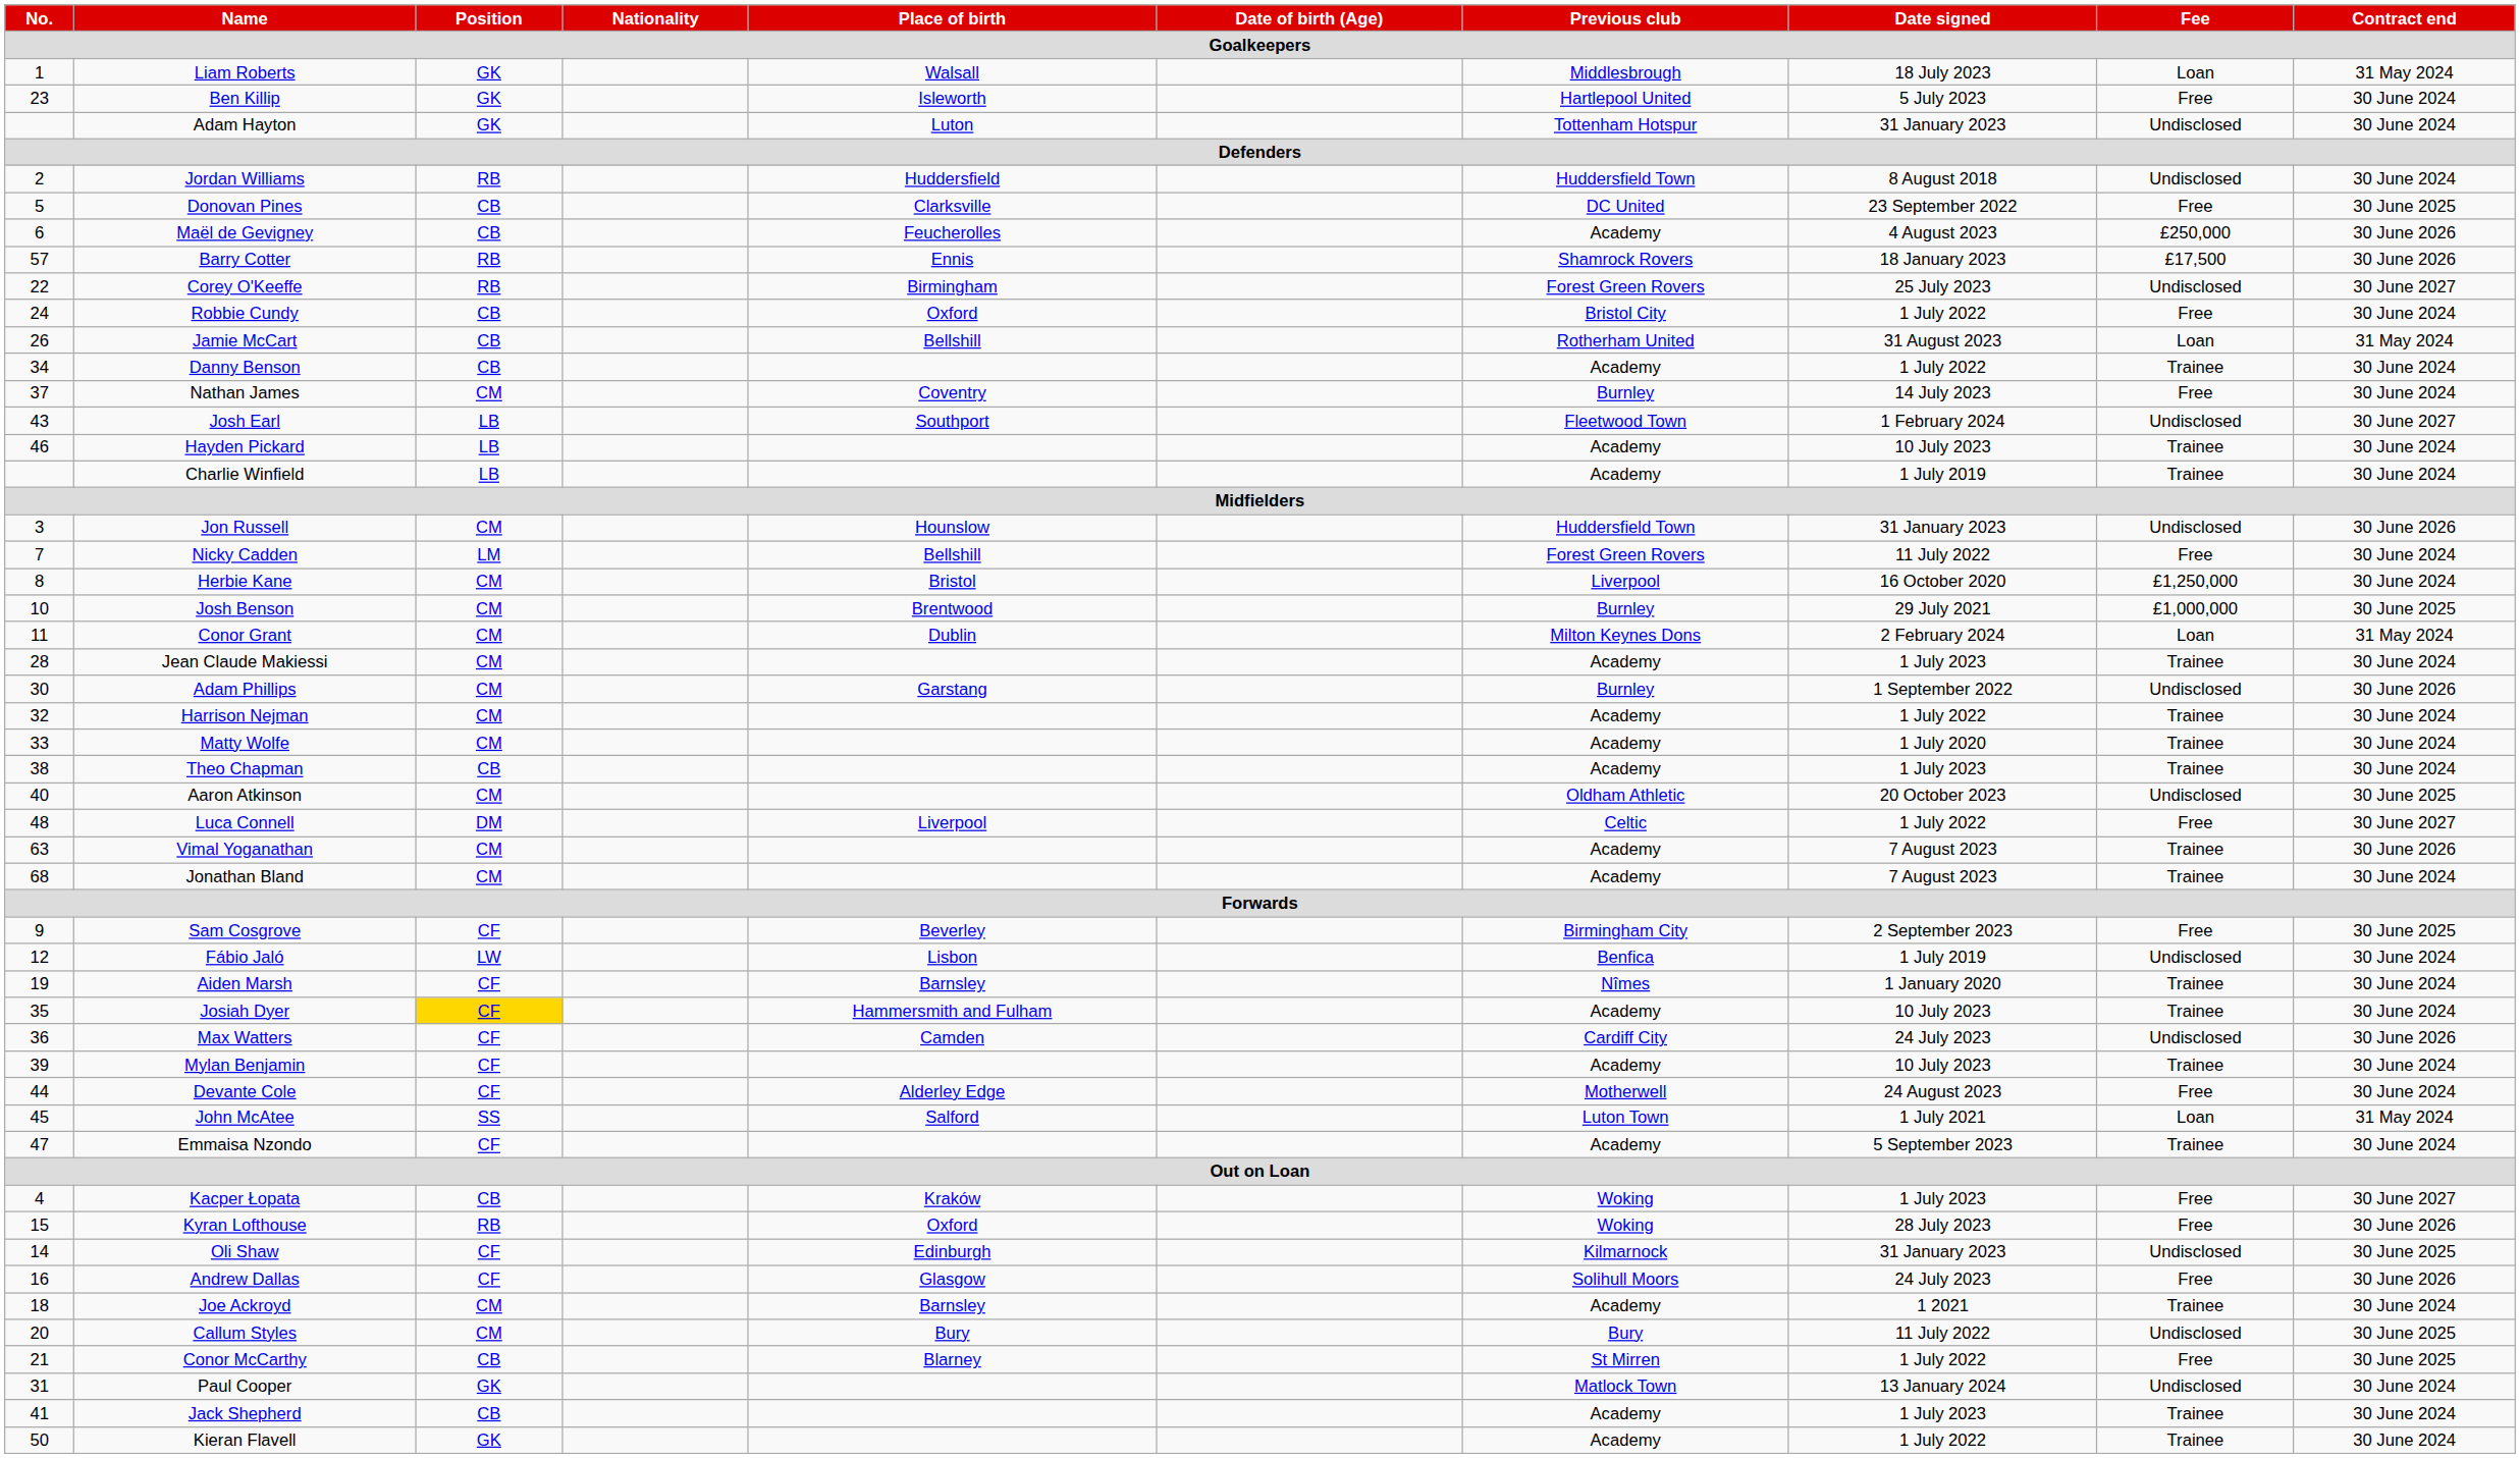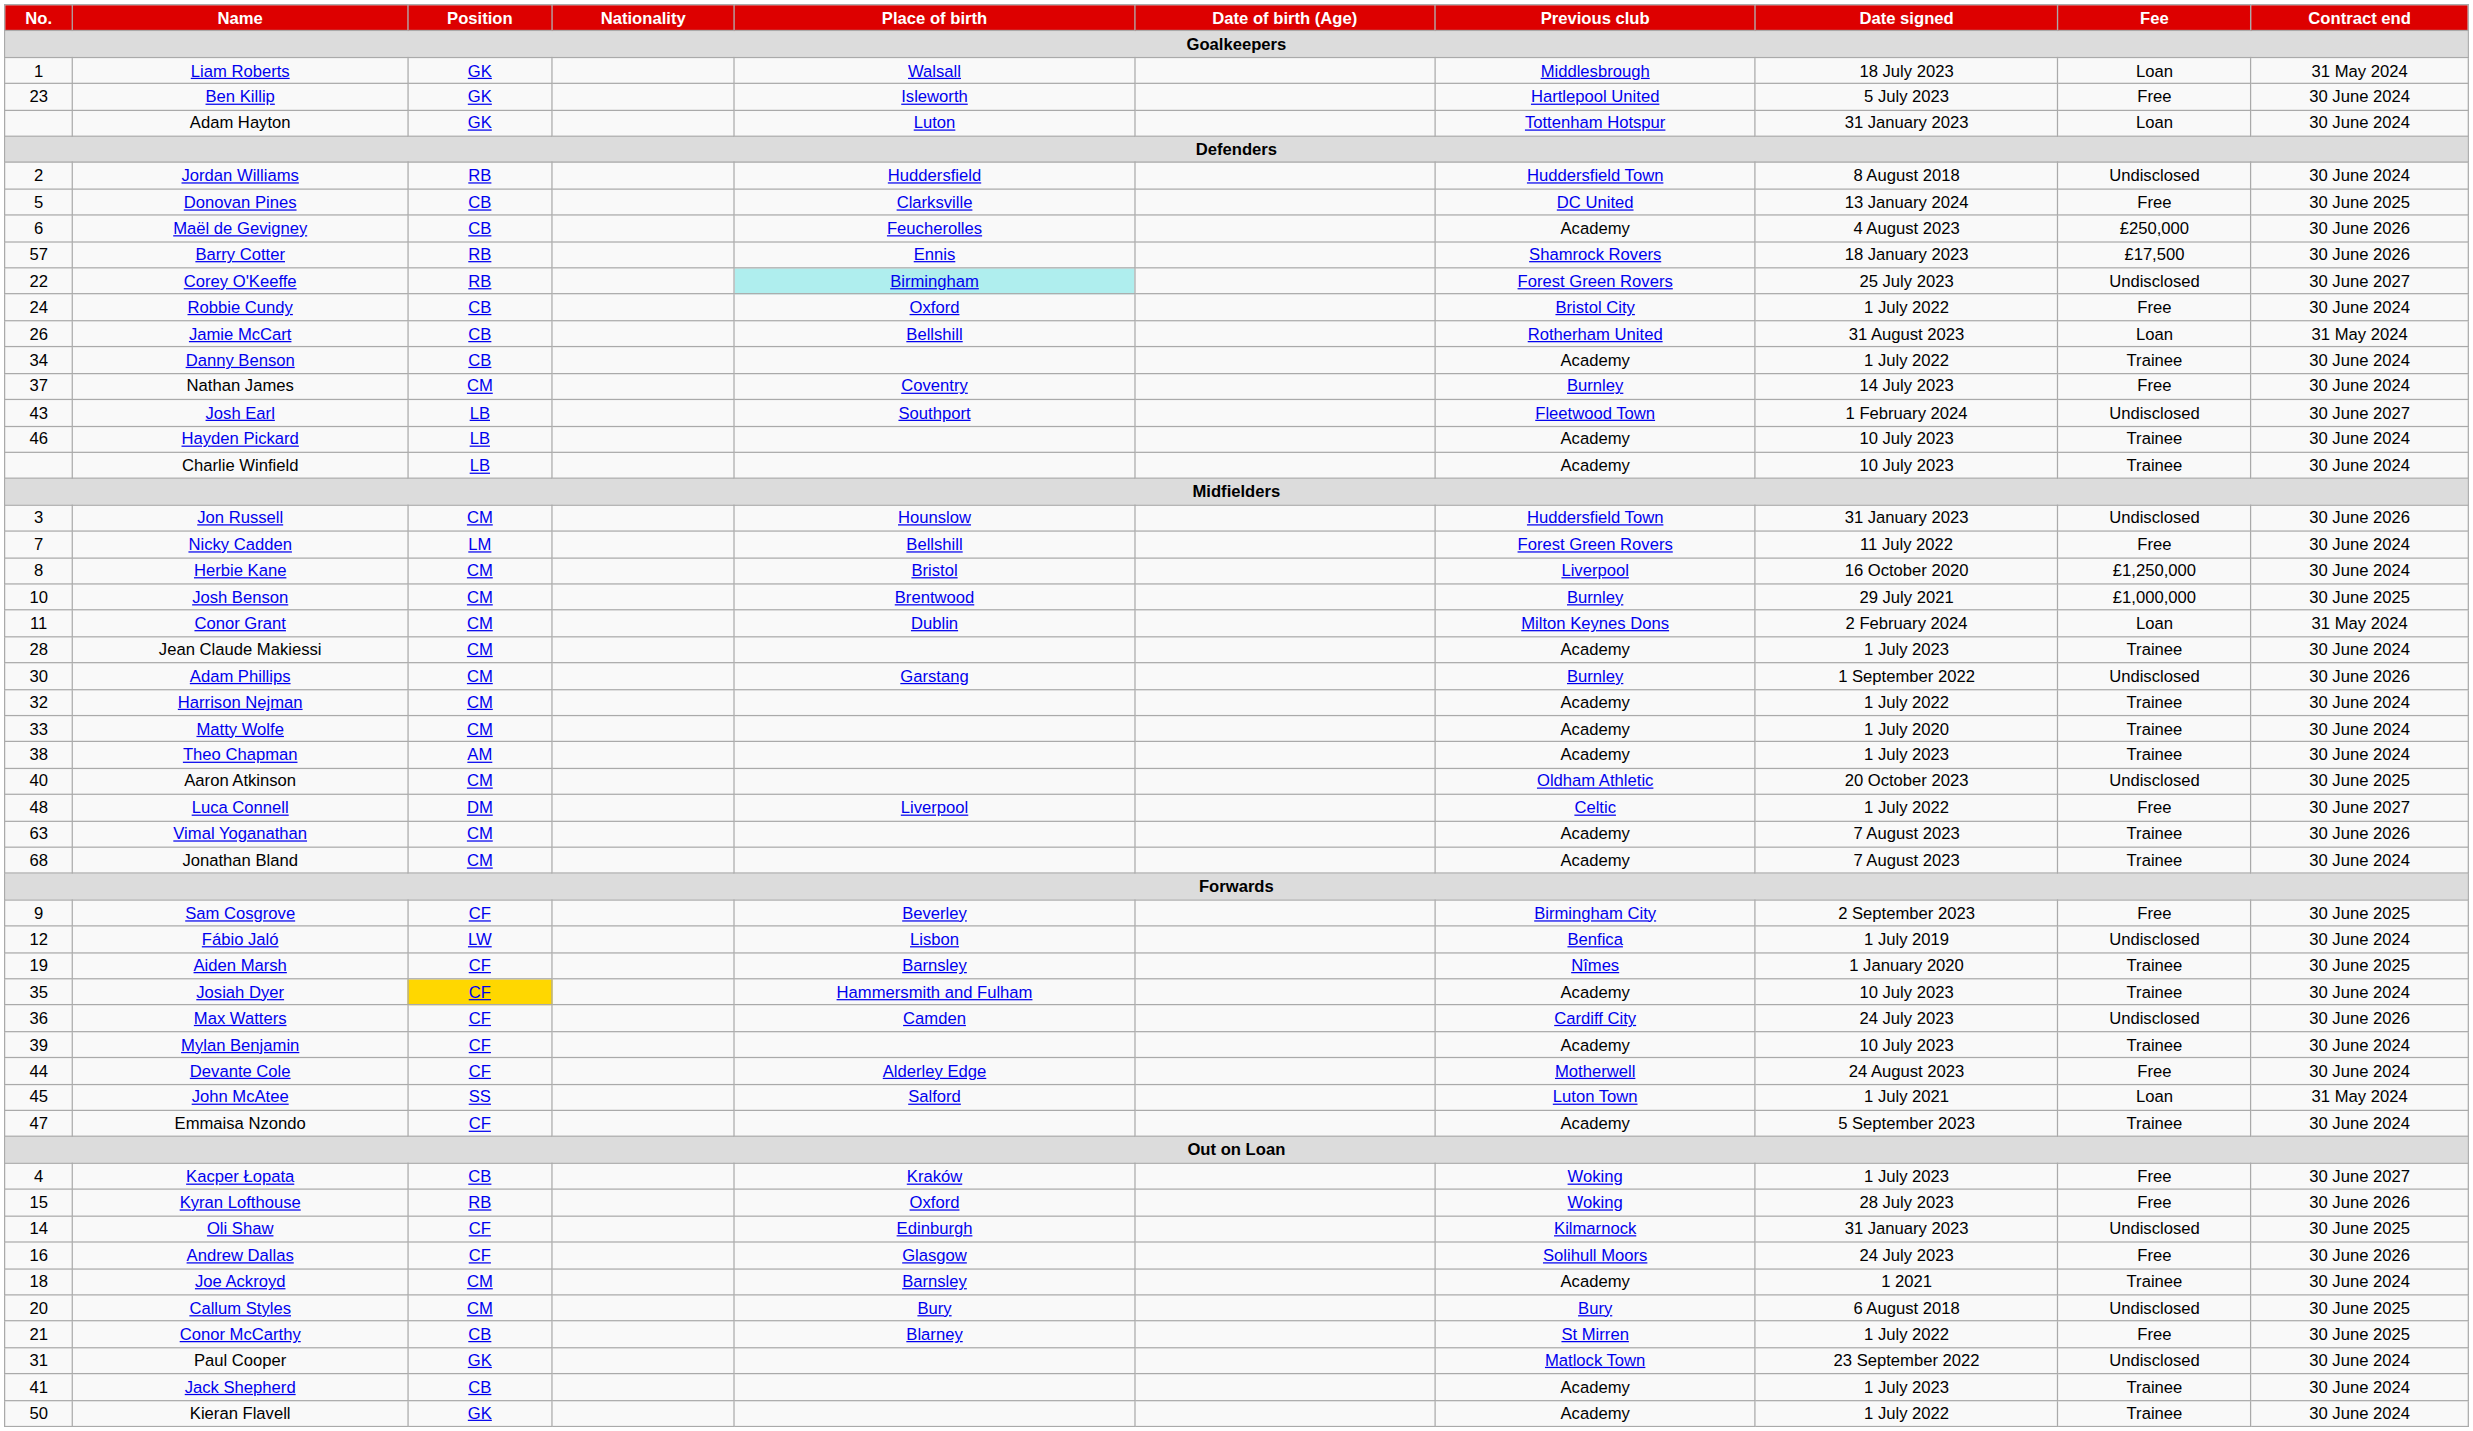Adam Hayton | Fee: Undisclosed -> Loan
Donovan Pines | Date signed: 23 September 2022 -> 13 January 2024
Corey O'Keeffe | Place of birth: no background -> paleturquoise background
Charlie Winfield | Date signed: 1 July 2019 -> 10 July 2023
Theo Chapman | Position: CB -> AM
Aiden Marsh | Contract end: 30 June 2024 -> 30 June 2025
Callum Styles | Date signed: 11 July 2022 -> 6 August 2018
Paul Cooper | Date signed: 13 January 2024 -> 23 September 2022
